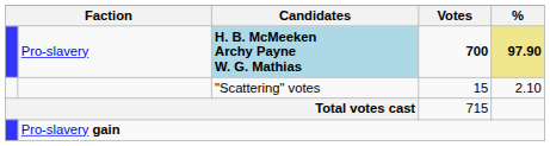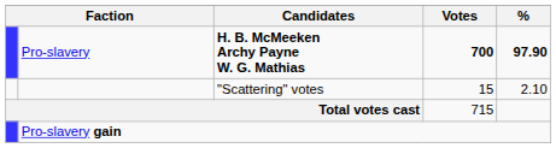Pro-slavery | Candidates: lightblue background -> no background
Pro-slavery | %: khaki background -> no background
